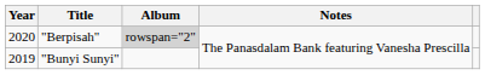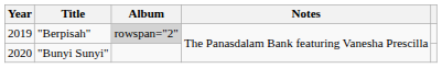"Berpisah" | Year: 2020 -> 2019
"Bunyi Sunyi" | Year: 2019 -> 2020
